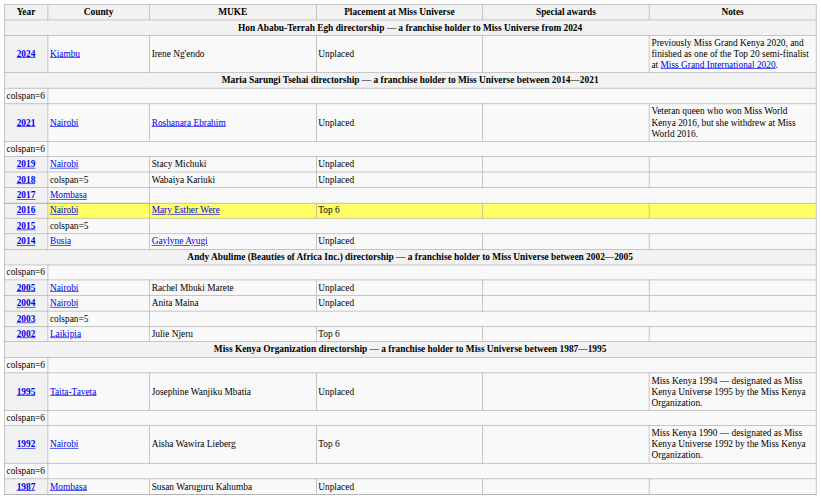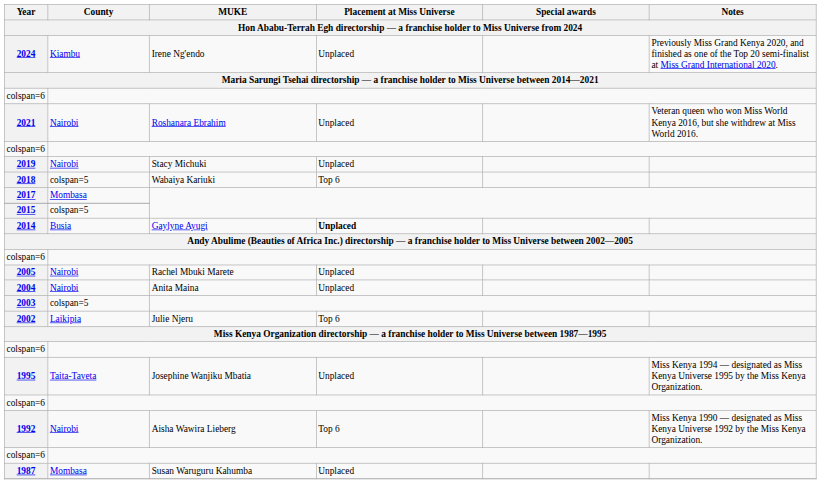2018 | Placement at Miss Universe: Unplaced -> Top 6
- row: 2016 | Nairobi | Mary Esther Were | Top 6
2014 | Placement at Miss Universe: normal -> bold
